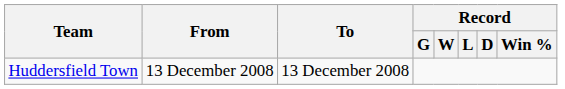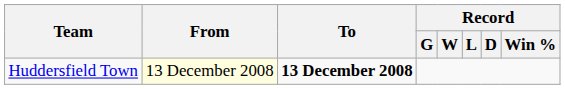Huddersfield Town | From: no background -> lightyellow background
Huddersfield Town | To: normal -> bold
